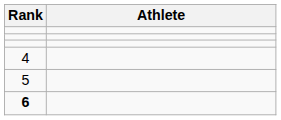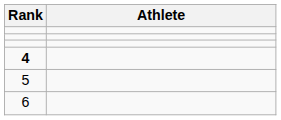row 5 | Rank: normal -> bold
row 7 | Rank: bold -> normal
